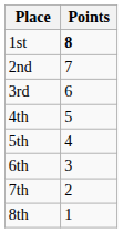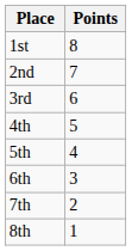1st | Points: bold -> normal
